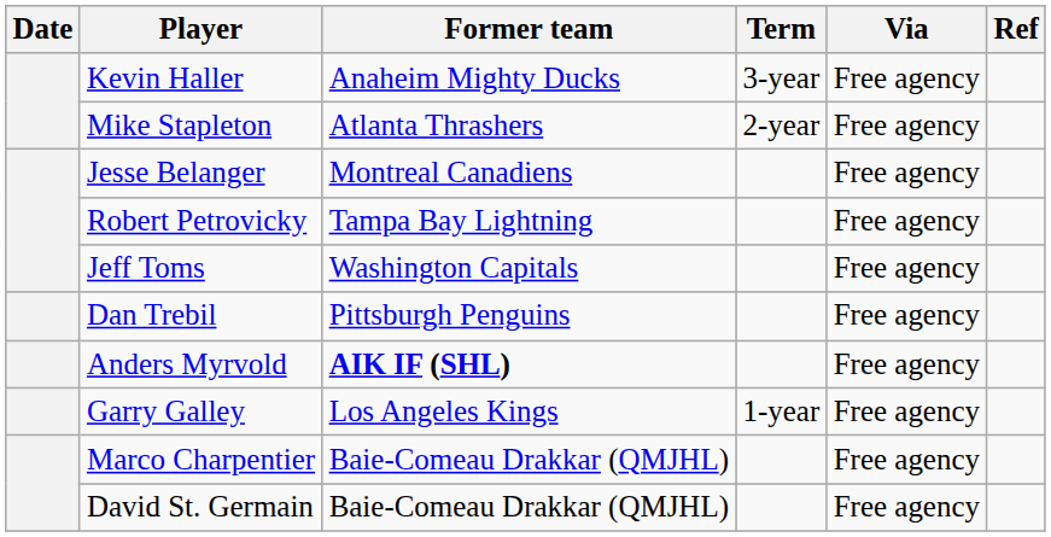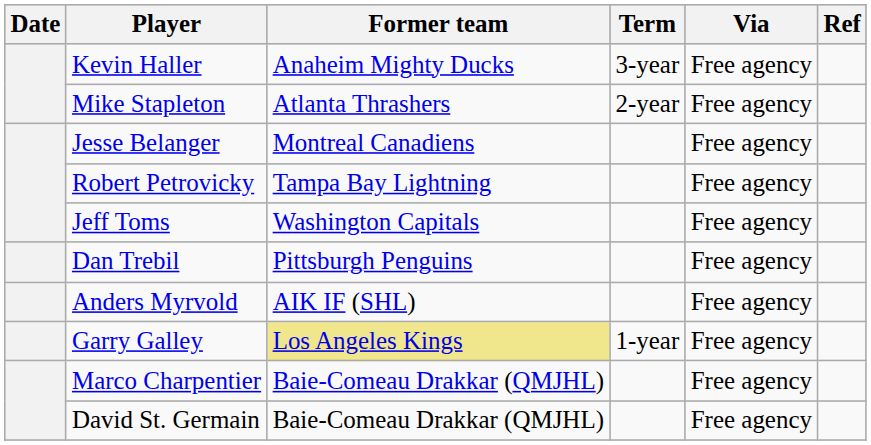Anders Myrvold | Former team: bold -> normal
Garry Galley | Former team: no background -> khaki background
